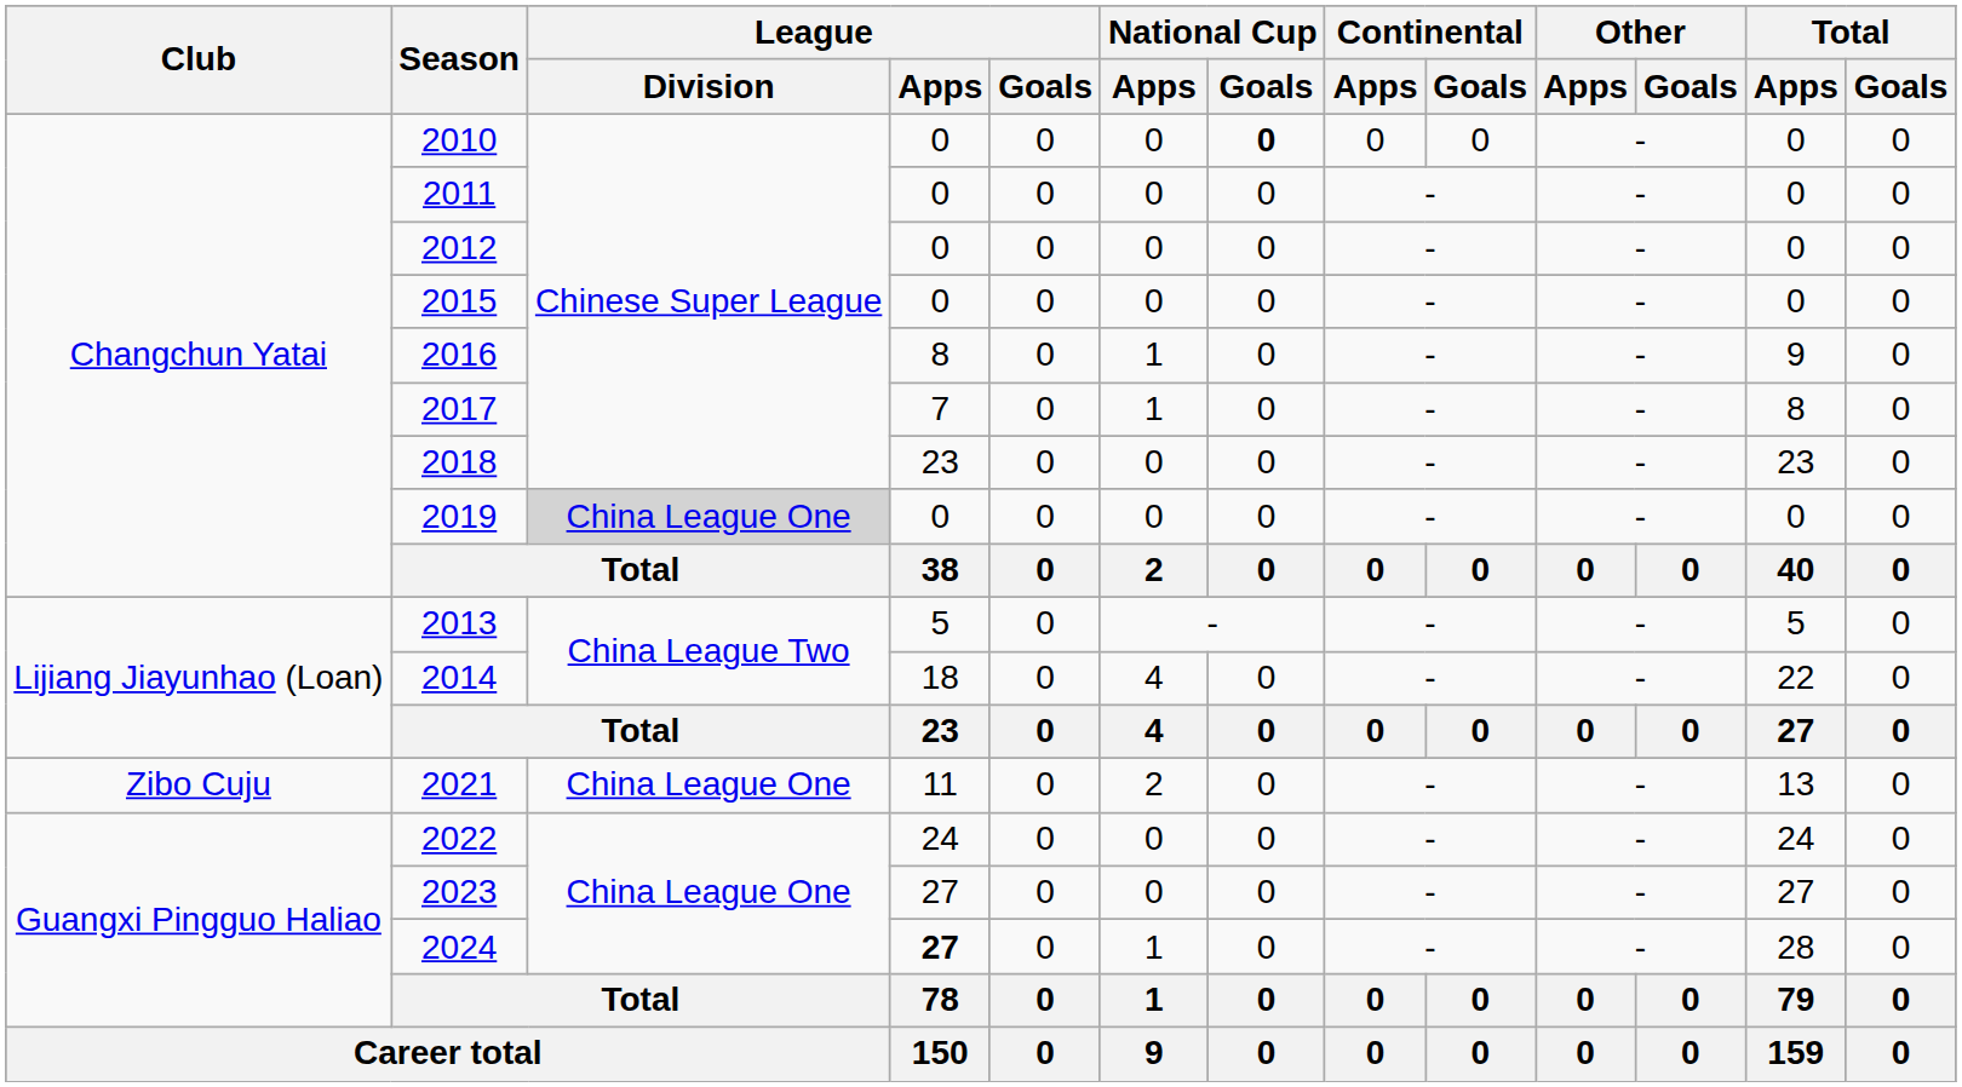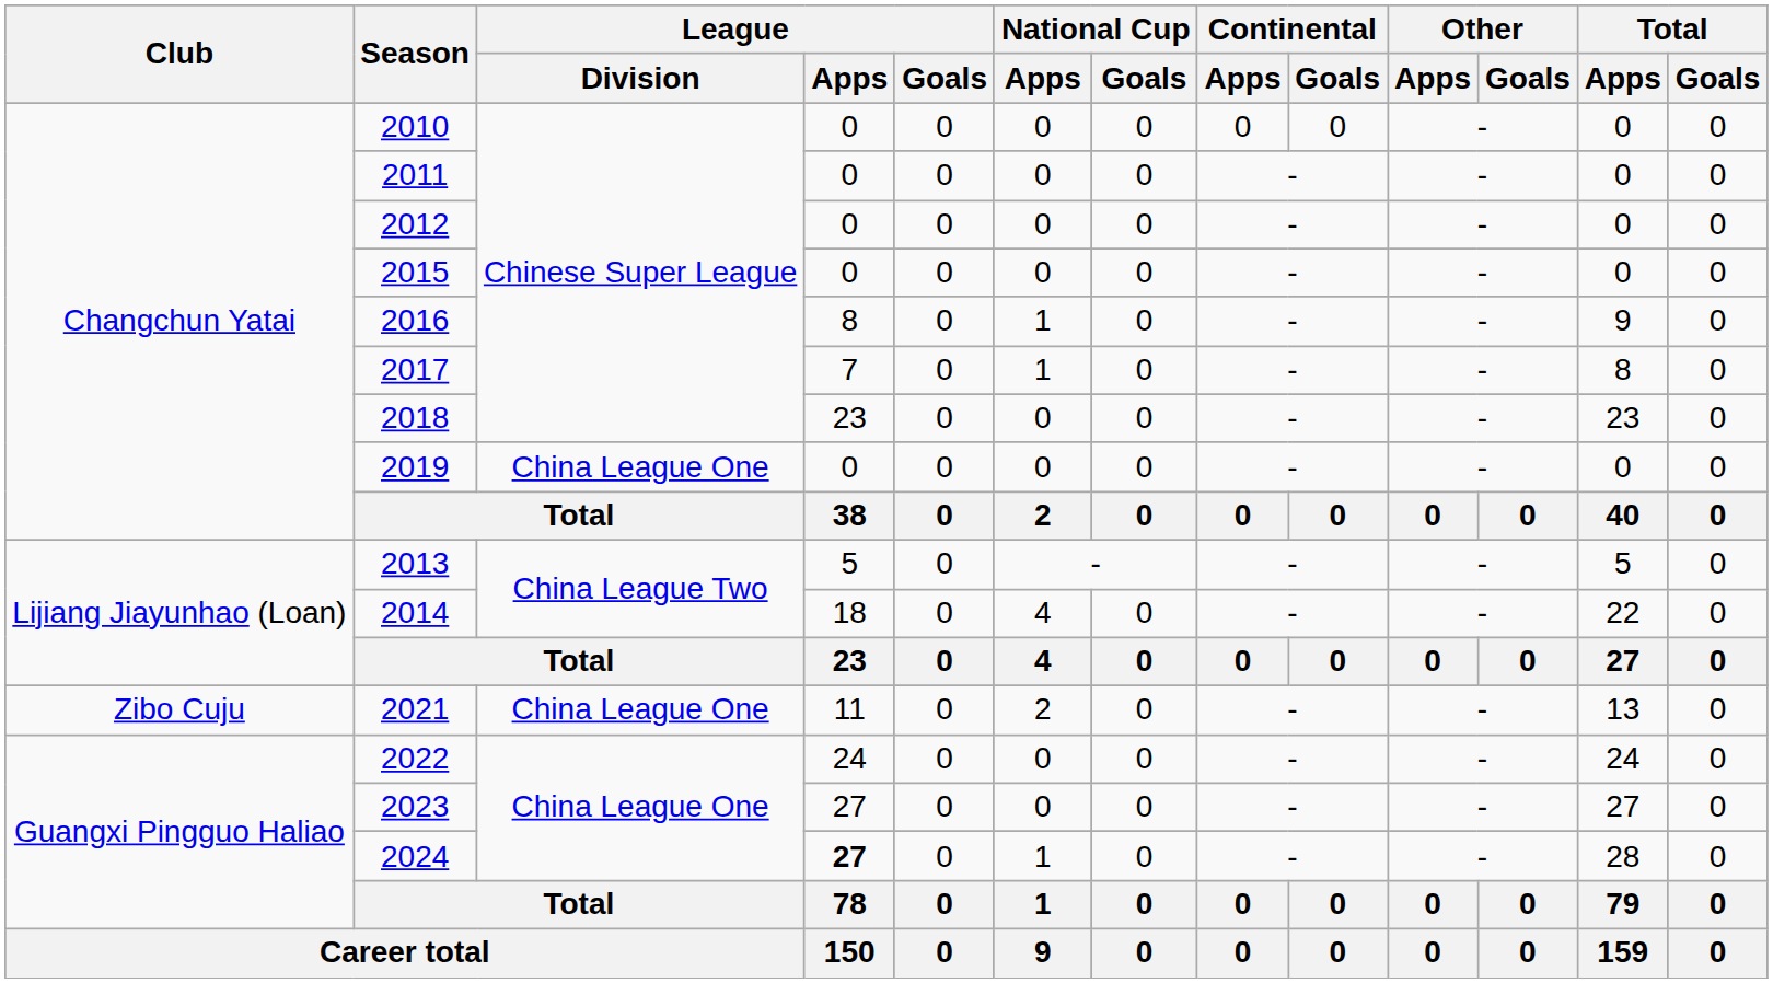2010 | National Cup / Goals: bold -> normal
2019 | League / Division: lightgrey background -> no background
